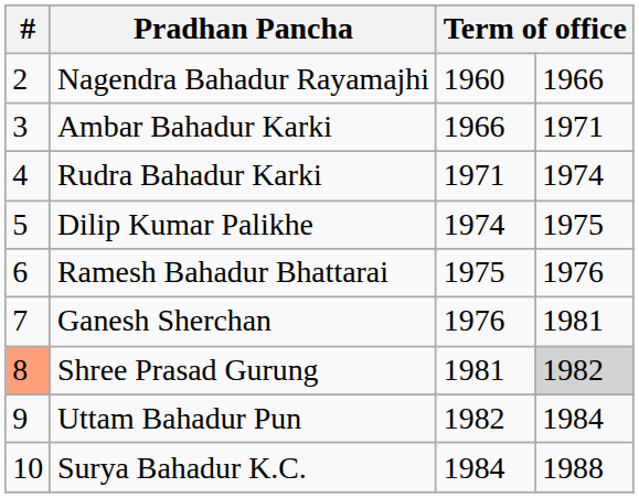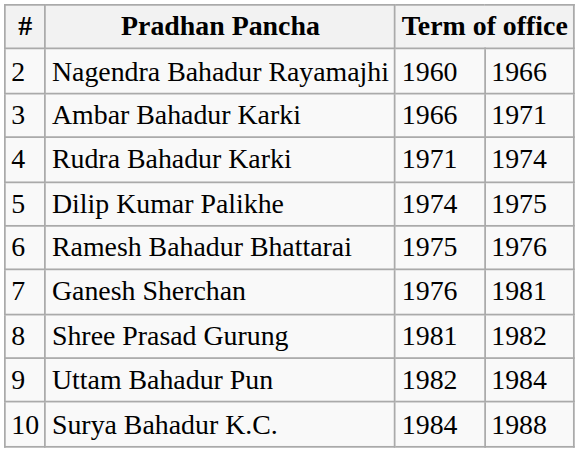Shree Prasad Gurung | #: lightsalmon background -> no background
Shree Prasad Gurung | column 4: lightgrey background -> no background
